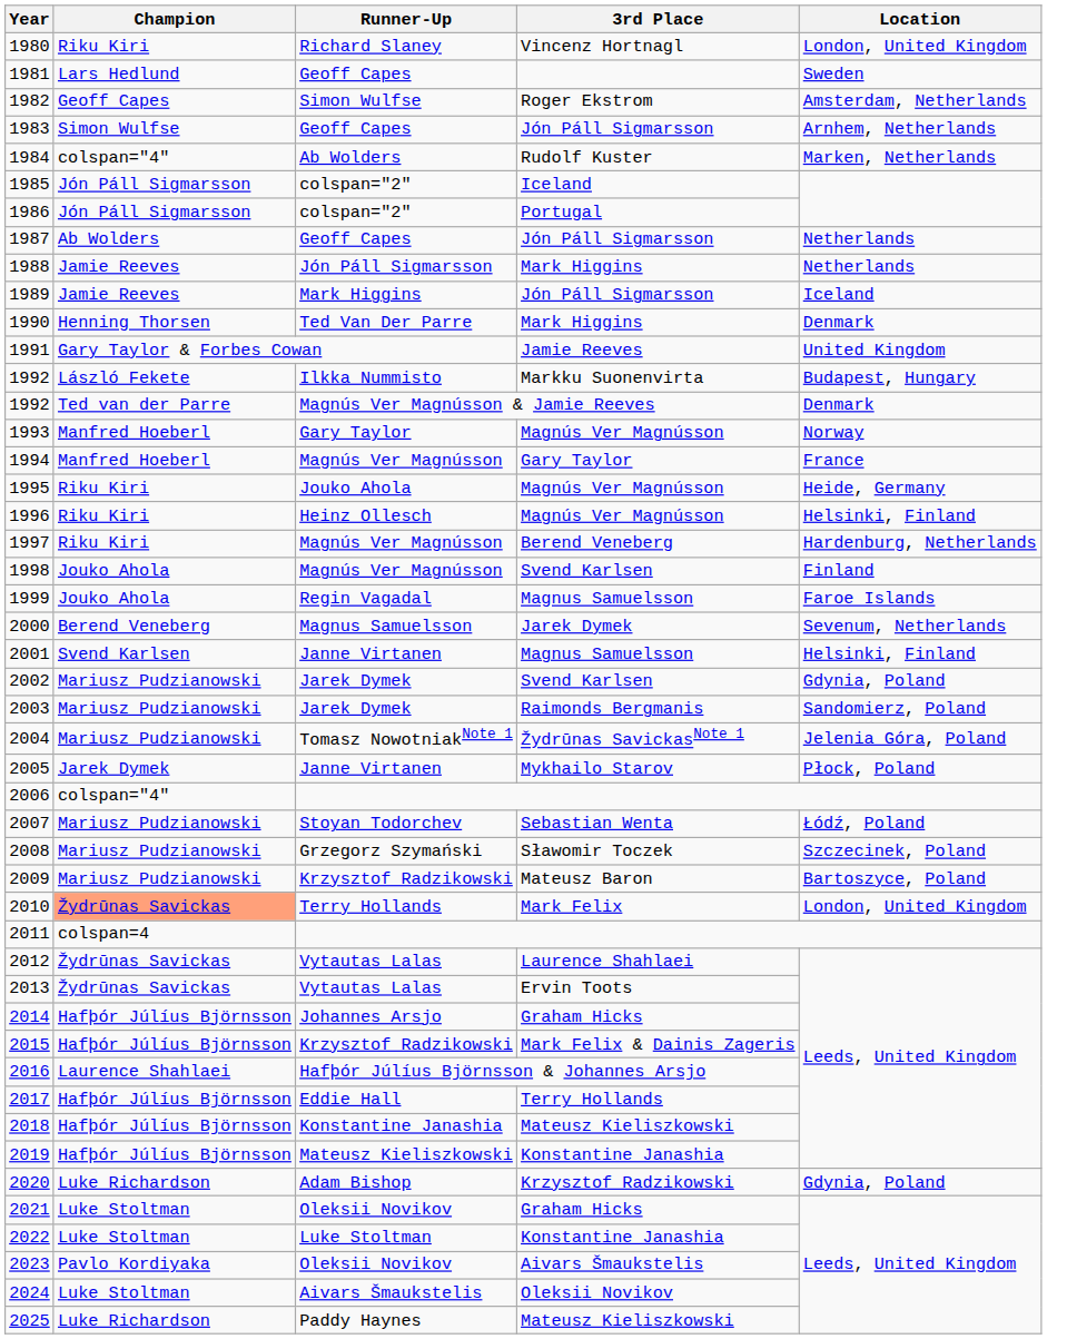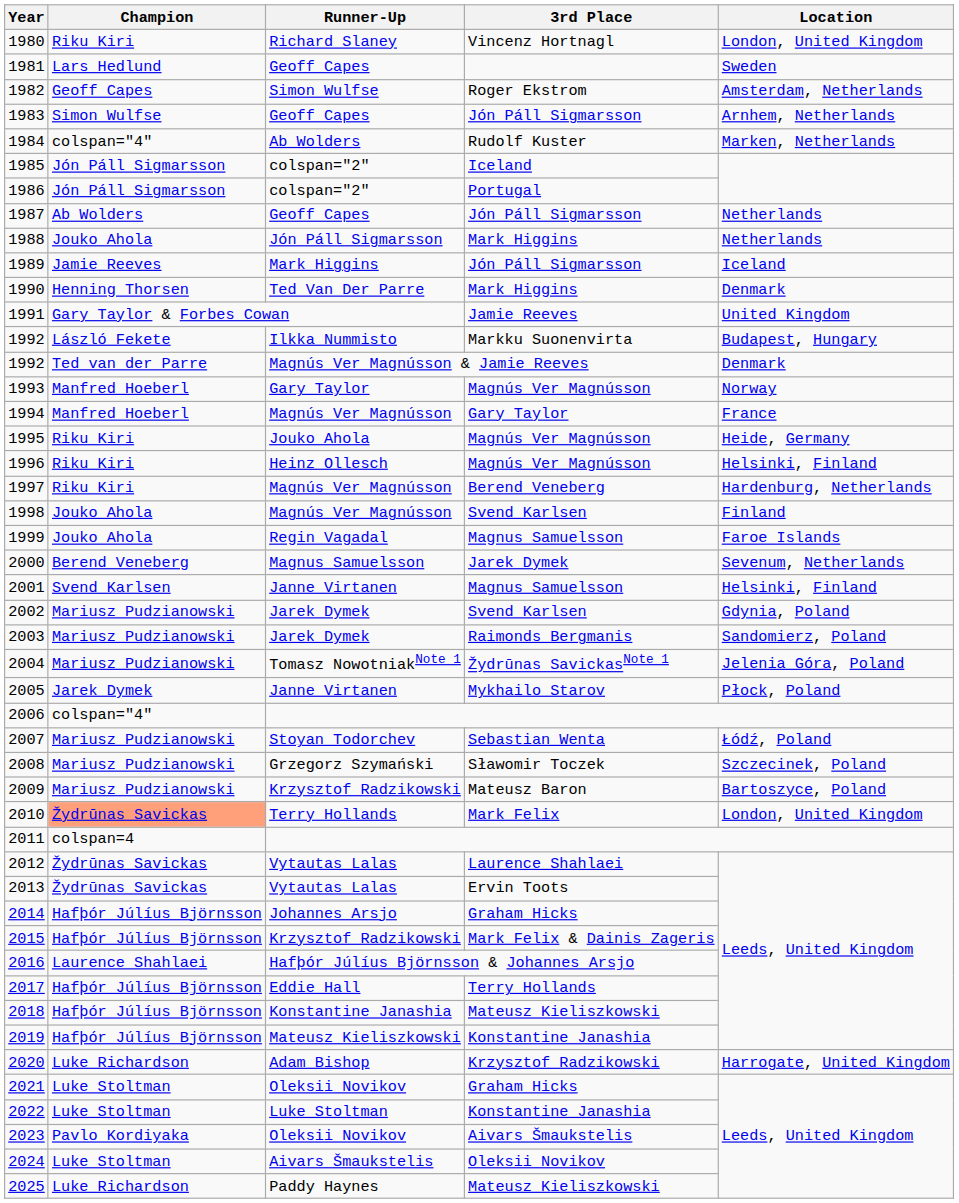1988 | Champion: Jamie Reeves -> Jouko Ahola
2020 | Location: Gdynia, Poland -> Harrogate, United Kingdom
